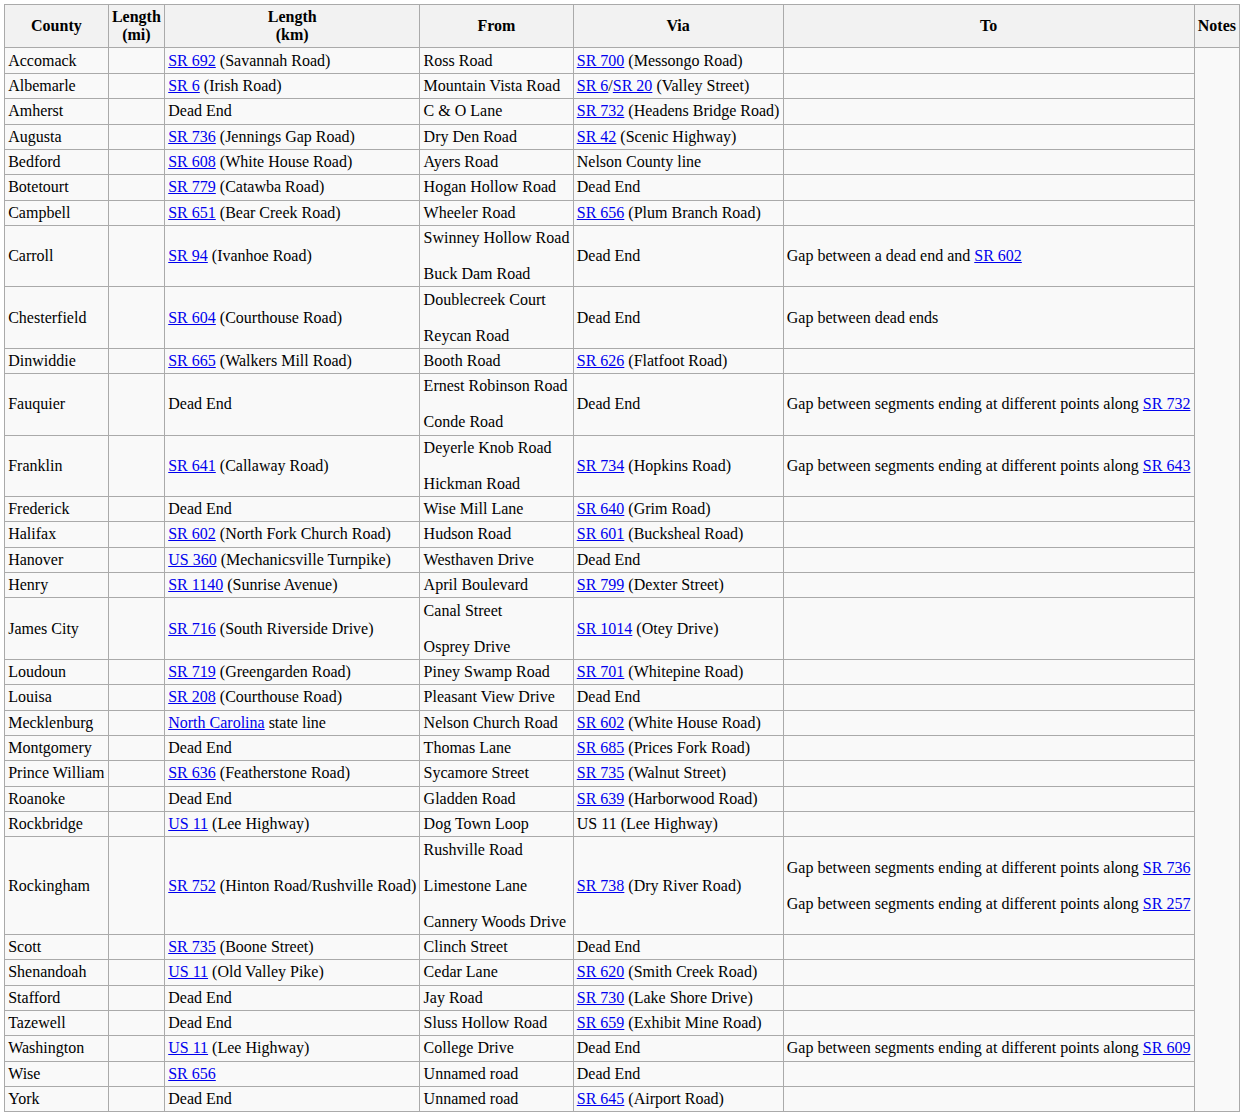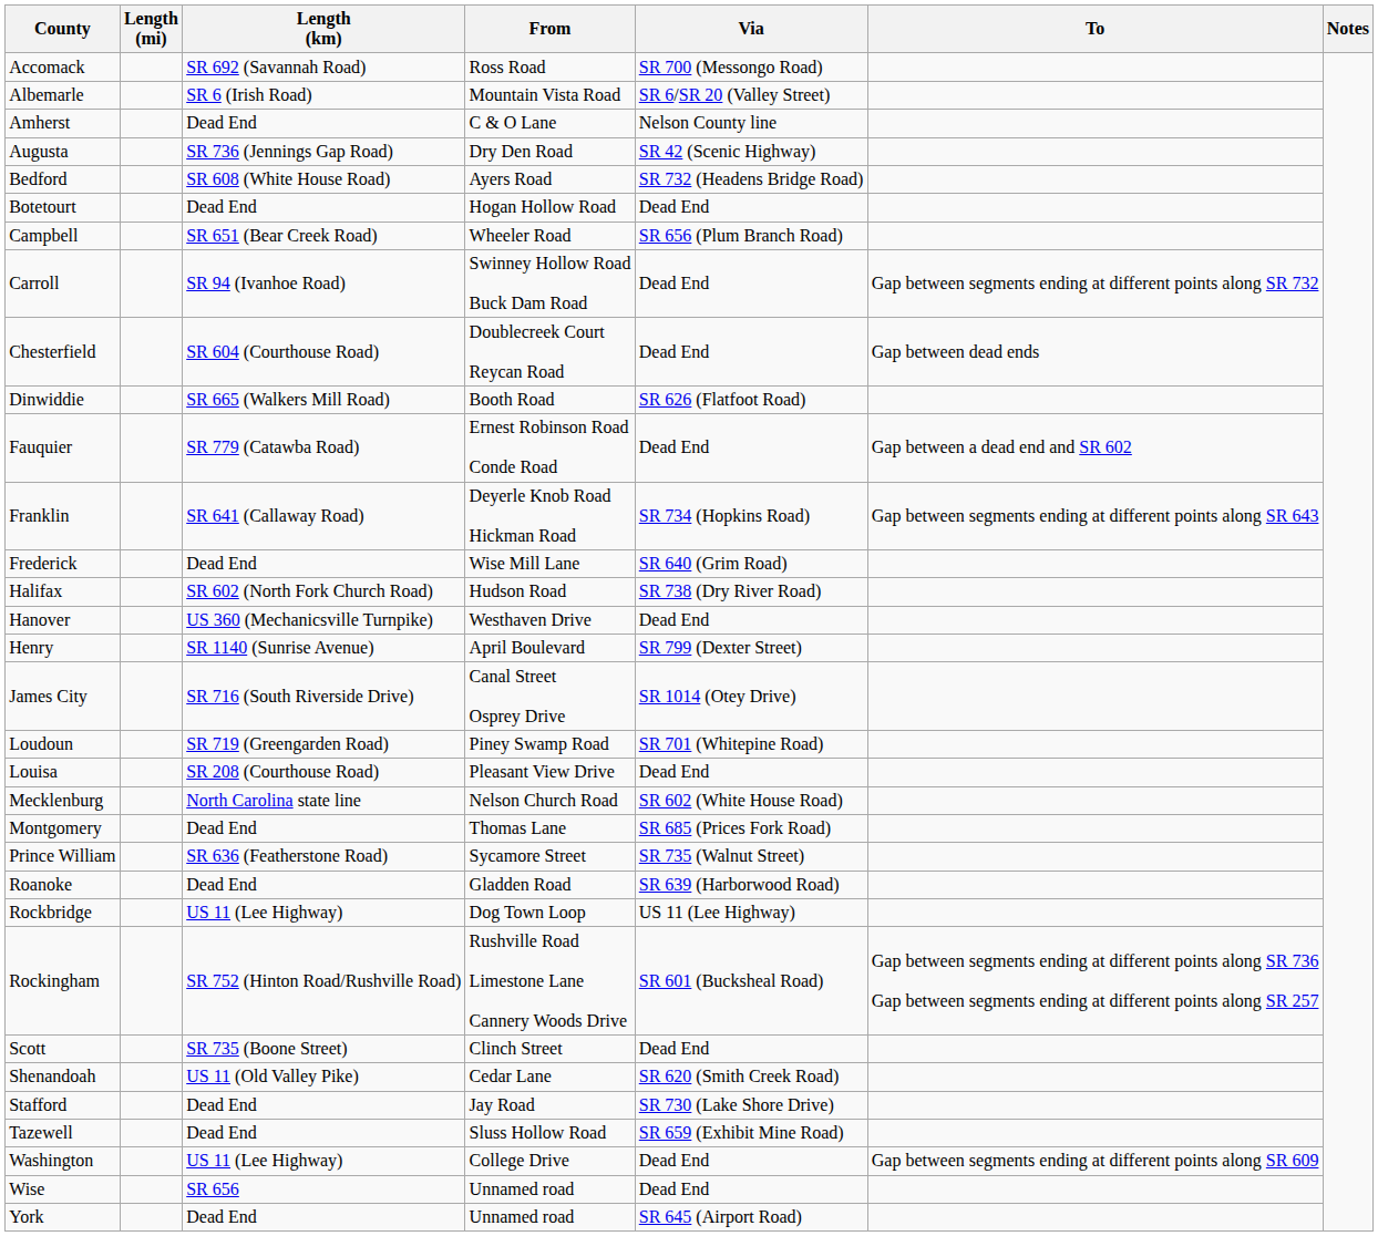Amherst | Via: SR 732 (Headens Bridge Road) -> Nelson County line
Bedford | Via: Nelson County line -> SR 732 (Headens Bridge Road)
Botetourt | Length (km): SR 779 (Catawba Road) -> Dead End
Carroll | To: Gap between a dead end and SR 602 -> Gap between segments ending at different points along SR 732
Fauquier | Length (km): Dead End -> SR 779 (Catawba Road)
Fauquier | To: Gap between segments ending at different points along SR 732 -> Gap between a dead end and SR 602
Halifax | Via: SR 601 (Bucksheal Road) -> SR 738 (Dry River Road)
Rockingham | Via: SR 738 (Dry River Road) -> SR 601 (Bucksheal Road)
